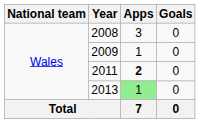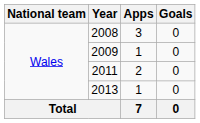2011 | Apps: bold -> normal
2013 | Apps: lightgreen background -> no background
